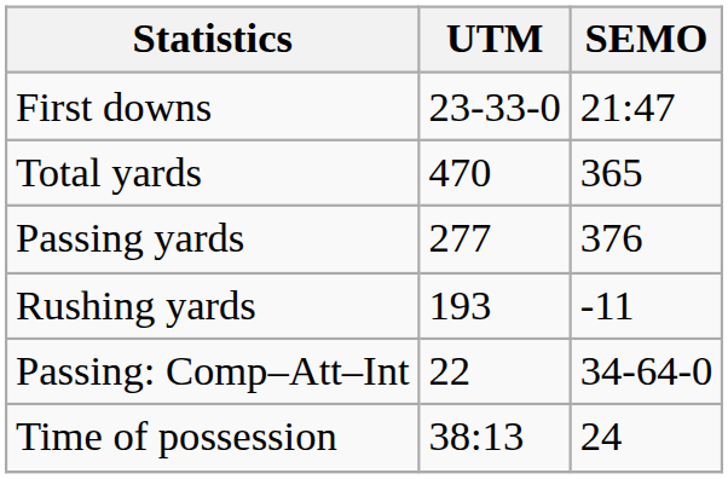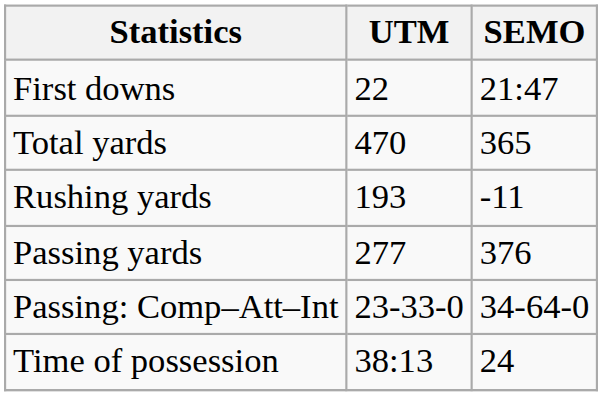First downs | UTM: 23-33-0 -> 22
rows swapped: Rushing yards <-> Passing yards
Passing: Comp–Att–Int | UTM: 22 -> 23-33-0
